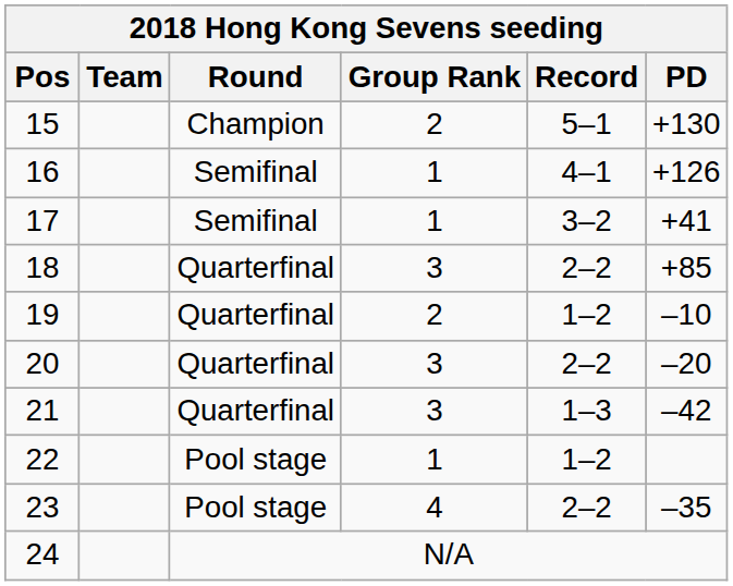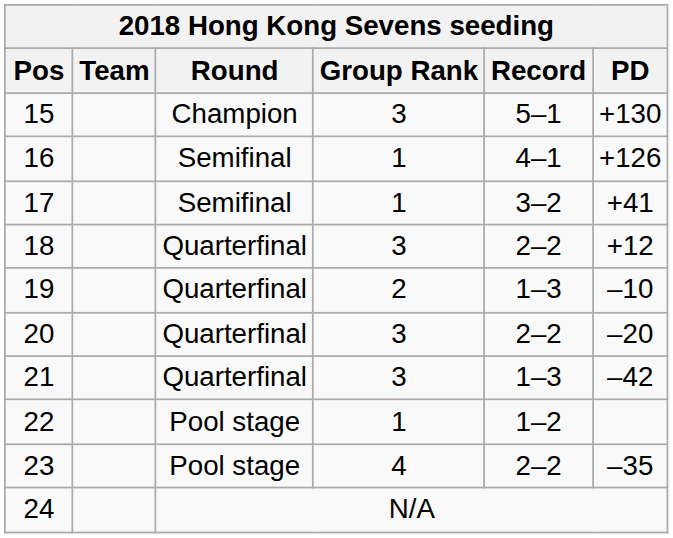15 | Group Rank: 2 -> 3
18 | PD: +85 -> +12
19 | Record: 1–2 -> 1–3
